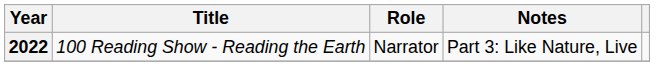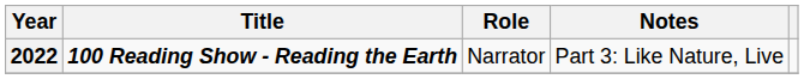2022 | Title: normal -> bold
